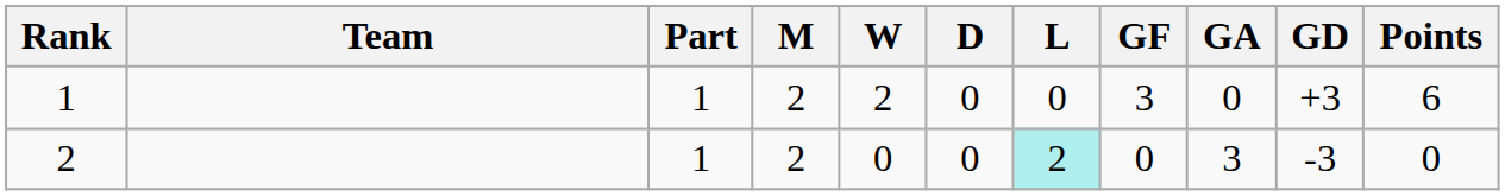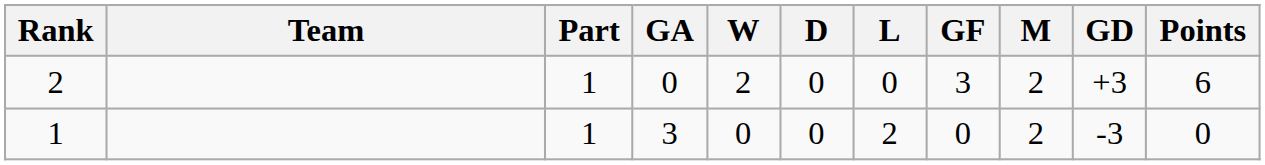columns swapped: M <-> GA
row 2 | Rank: 1 -> 2
row 3 | Rank: 2 -> 1
row 3 | L: paleturquoise background -> no background
